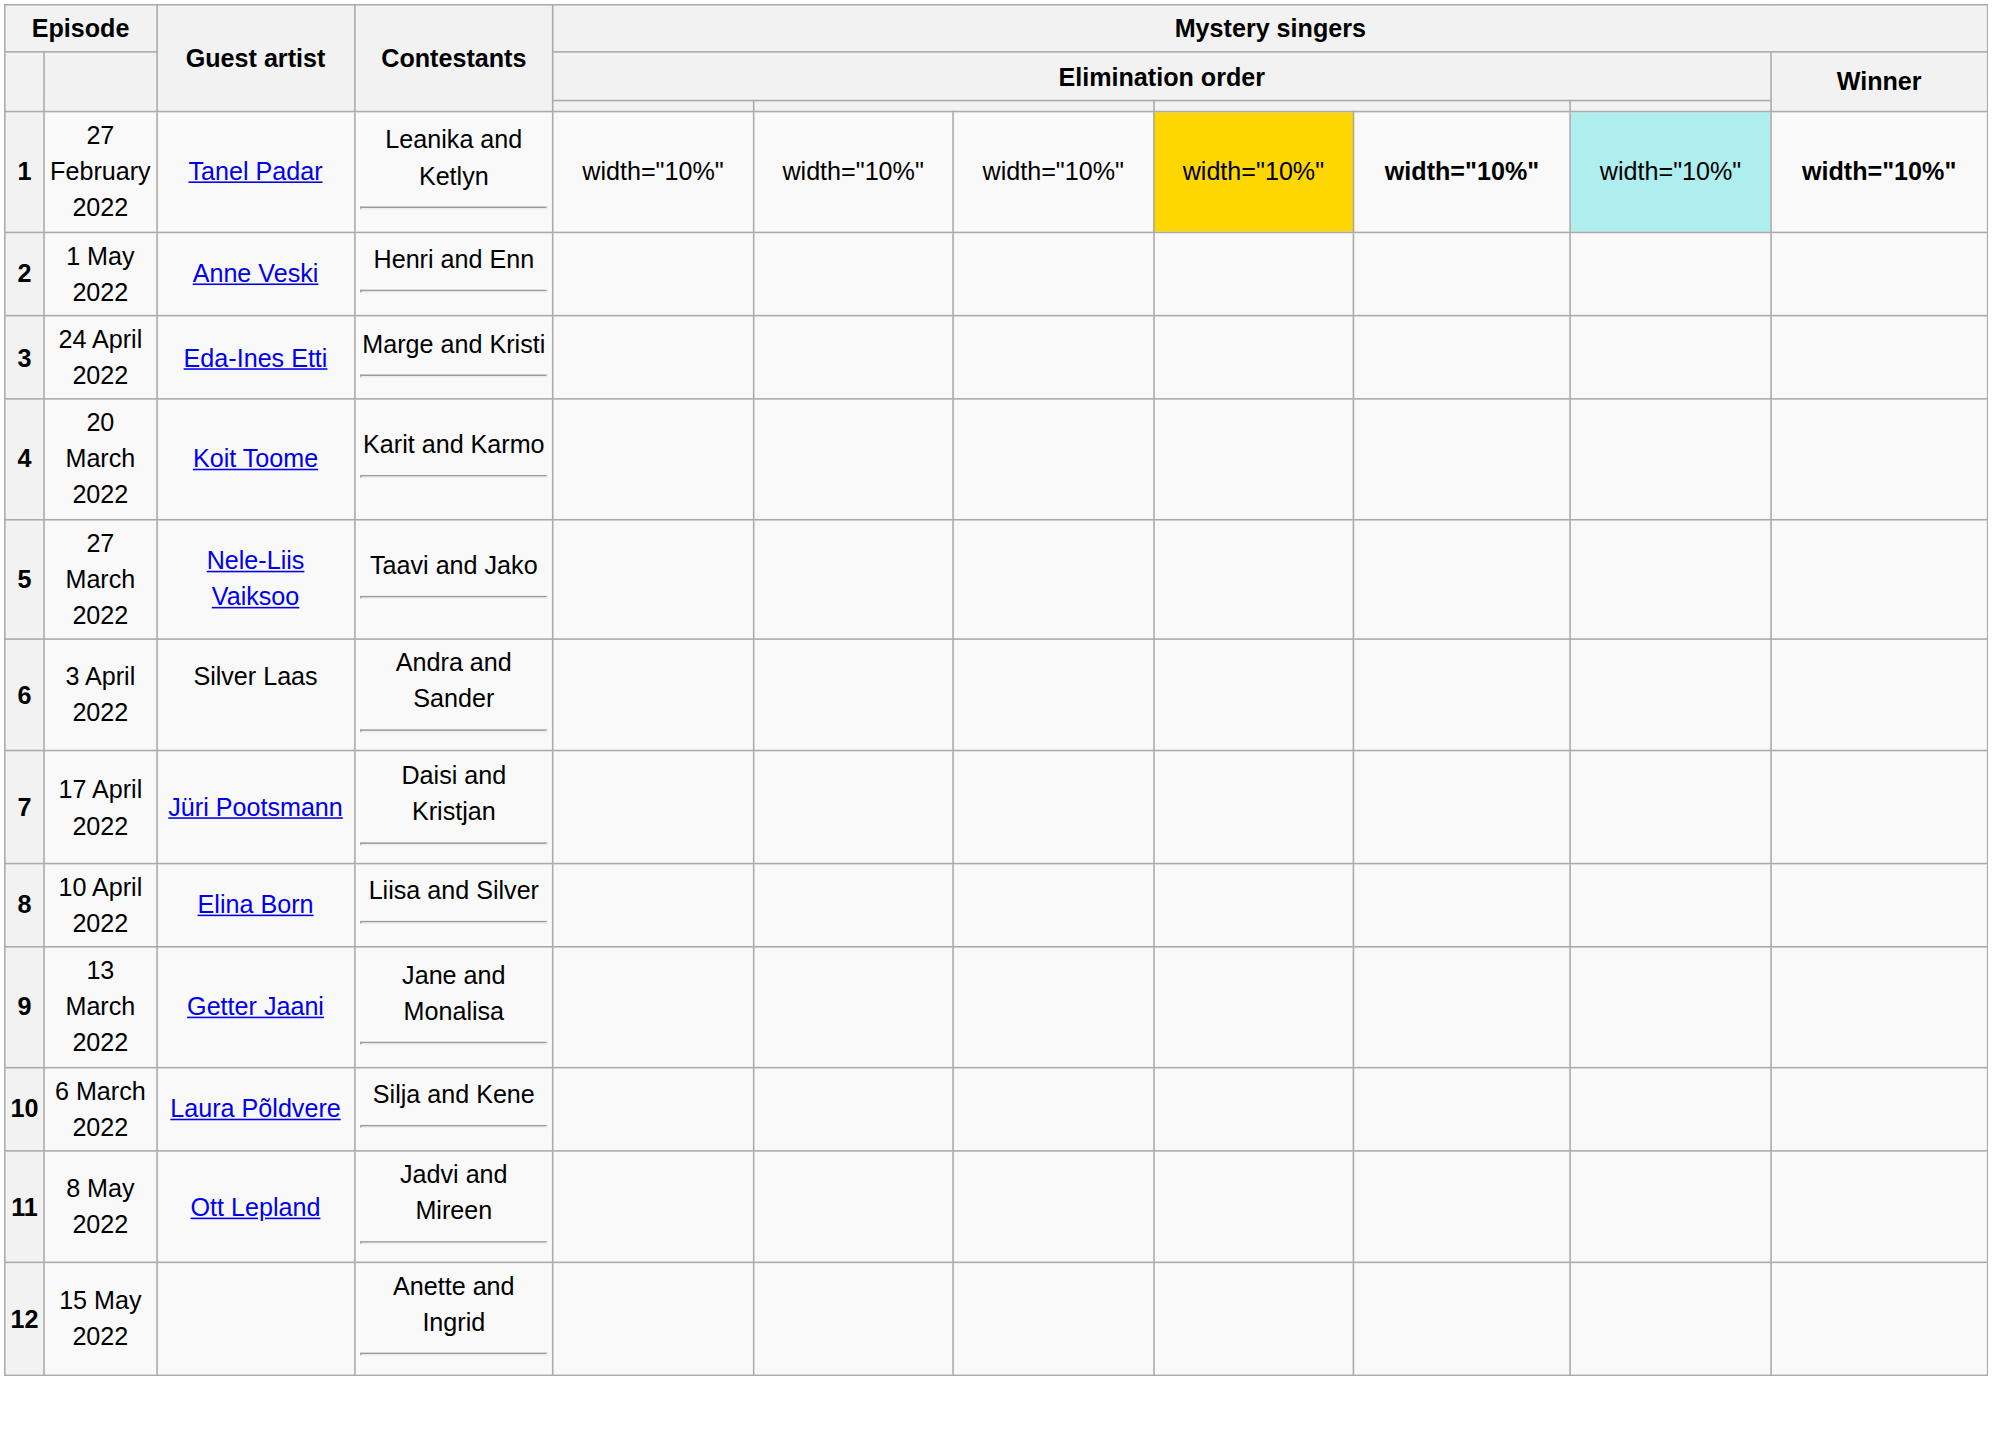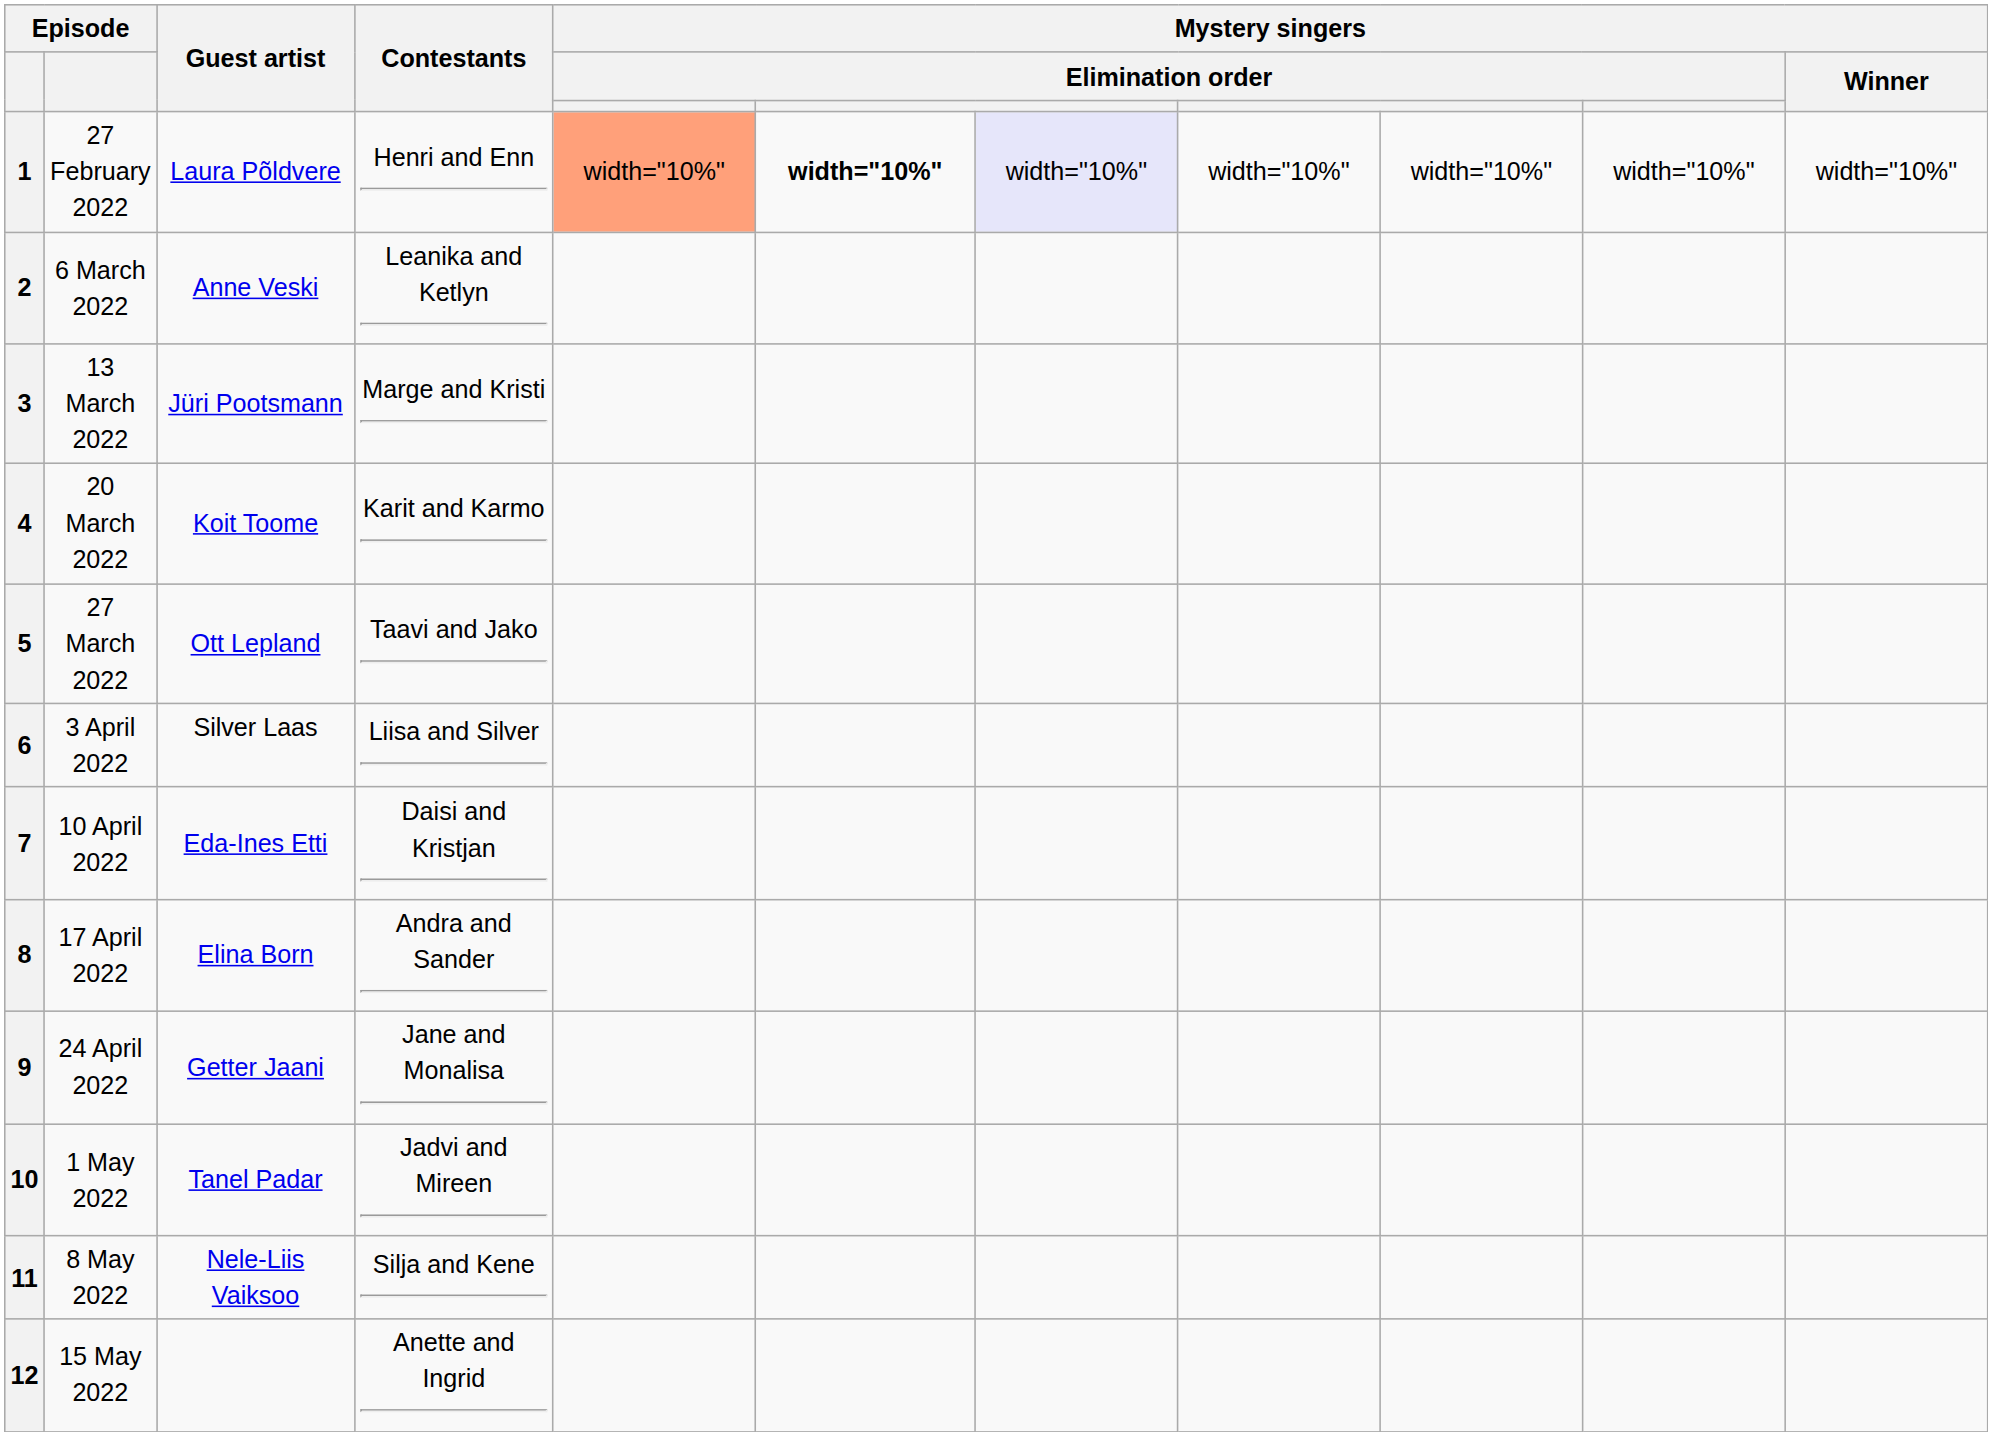1 | Guest artist: Tanel Padar -> Laura Põldvere
1 | Contestants: Leanika and Ketlyn -> Henri and Enn
1 | column 5: no background -> lightsalmon background
1 | column 6: normal -> bold
1 | column 7: no background -> lavender background
1 | column 8: gold background -> no background
1 | column 9: bold -> normal
1 | column 10: paleturquoise background -> no background
1 | Mystery singers / Winner: bold -> normal
2 | column 2: 1 May 2022 -> 6 March 2022
2 | Contestants: Henri and Enn -> Leanika and Ketlyn
3 | column 2: 24 April 2022 -> 13 March 2022
3 | Guest artist: Eda-Ines Etti -> Jüri Pootsmann
5 | Guest artist: Nele-Liis Vaiksoo -> Ott Lepland
6 | Contestants: Andra and Sander -> Liisa and Silver
7 | column 2: 17 April 2022 -> 10 April 2022
7 | Guest artist: Jüri Pootsmann -> Eda-Ines Etti
8 | column 2: 10 April 2022 -> 17 April 2022
8 | Contestants: Liisa and Silver -> Andra and Sander
9 | column 2: 13 March 2022 -> 24 April 2022
10 | column 2: 6 March 2022 -> 1 May 2022
10 | Guest artist: Laura Põldvere -> Tanel Padar
10 | Contestants: Silja and Kene -> Jadvi and Mireen
11 | Guest artist: Ott Lepland -> Nele-Liis Vaiksoo
11 | Contestants: Jadvi and Mireen -> Silja and Kene
